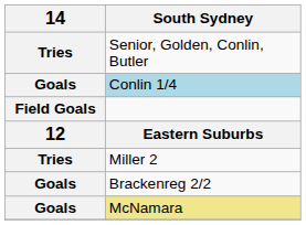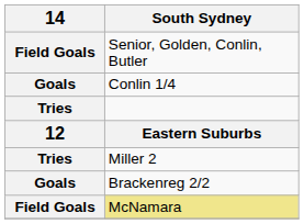row 2 | 14: Tries -> Field Goals
row 3 | South Sydney: lightblue background -> no background
row 4 | 14: Field Goals -> Tries
row 8 | 14: Goals -> Field Goals
